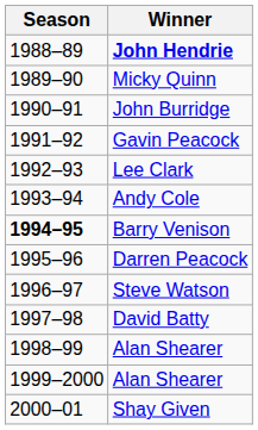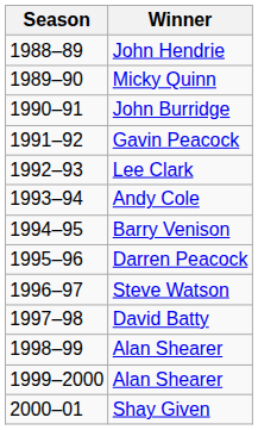row 2 | Winner: bold -> normal
row 8 | Season: bold -> normal
